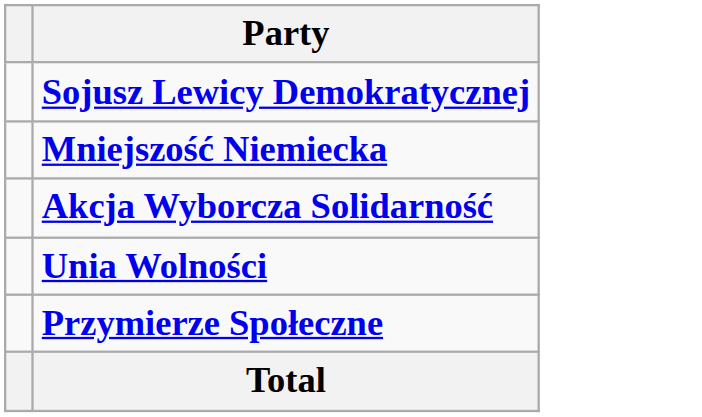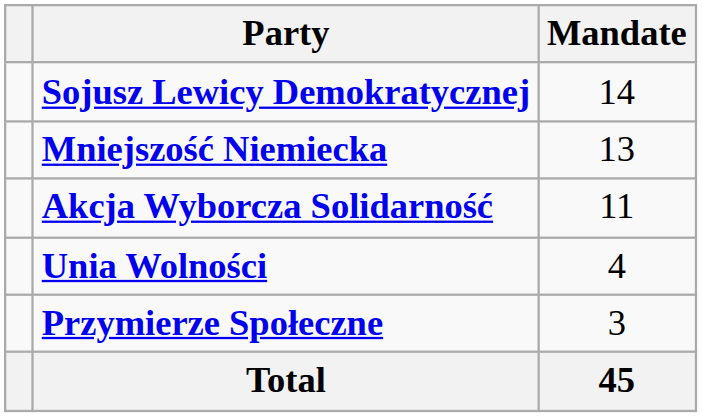+ column: Mandate | 14 | 13 | 11 | 4 | 3 | 45
